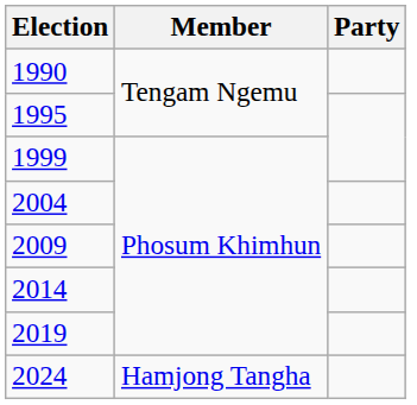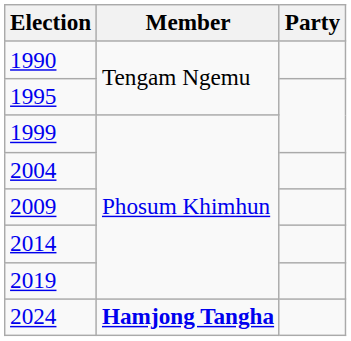2024 | Member: normal -> bold
